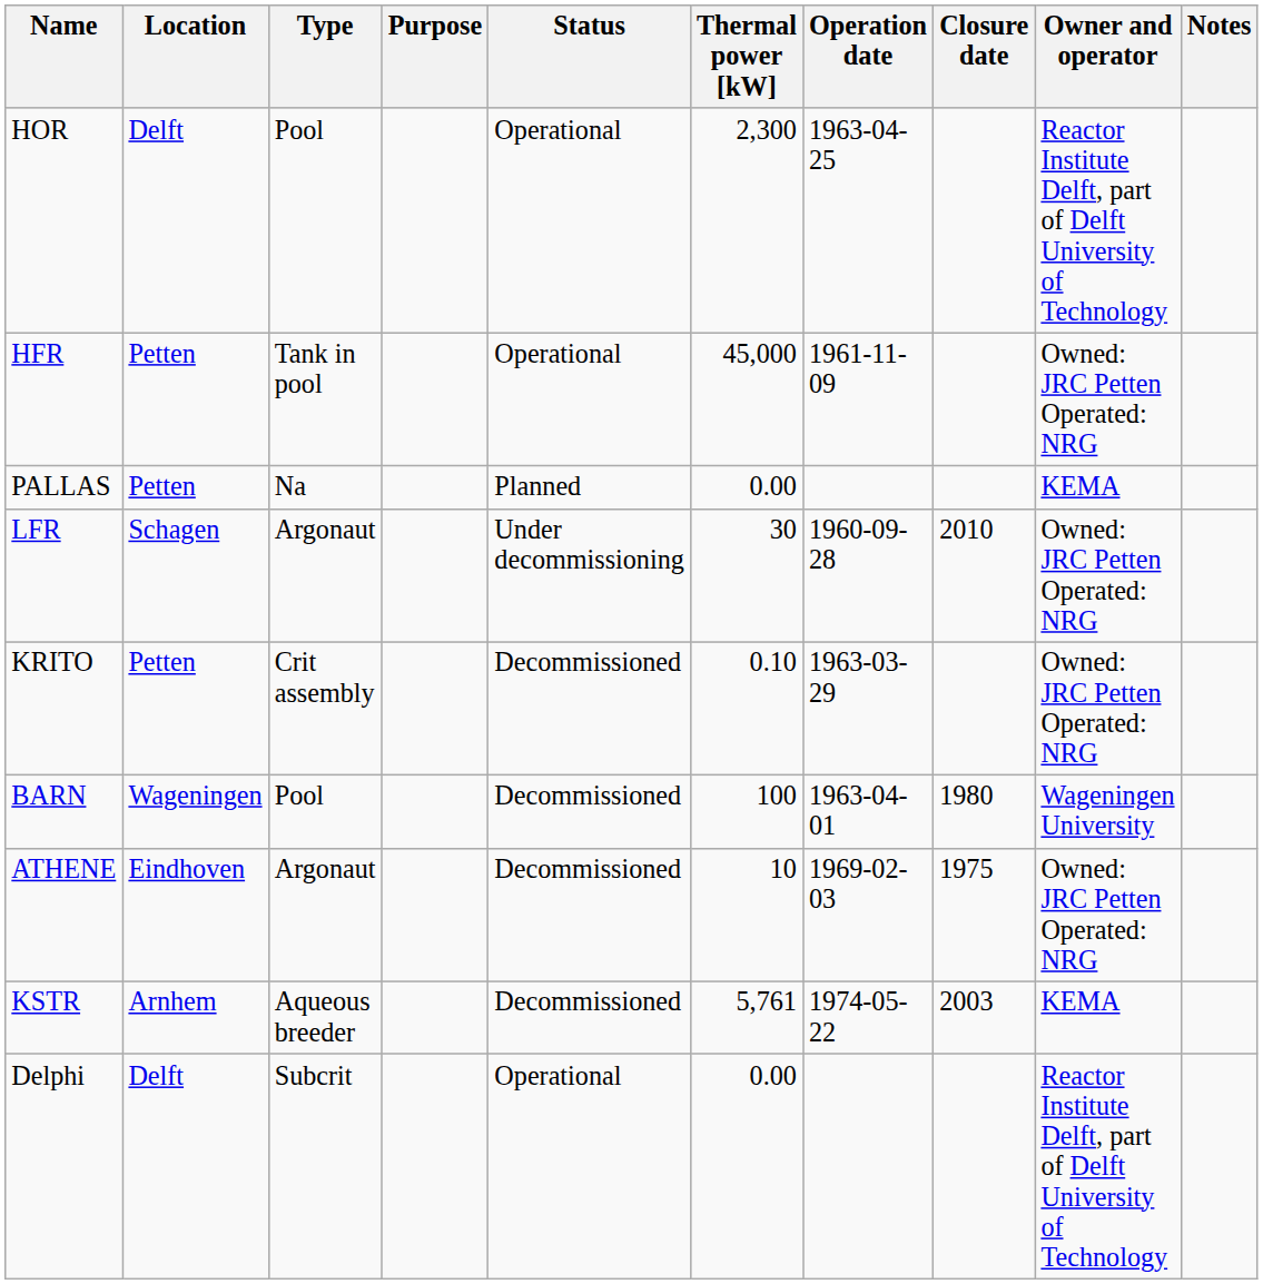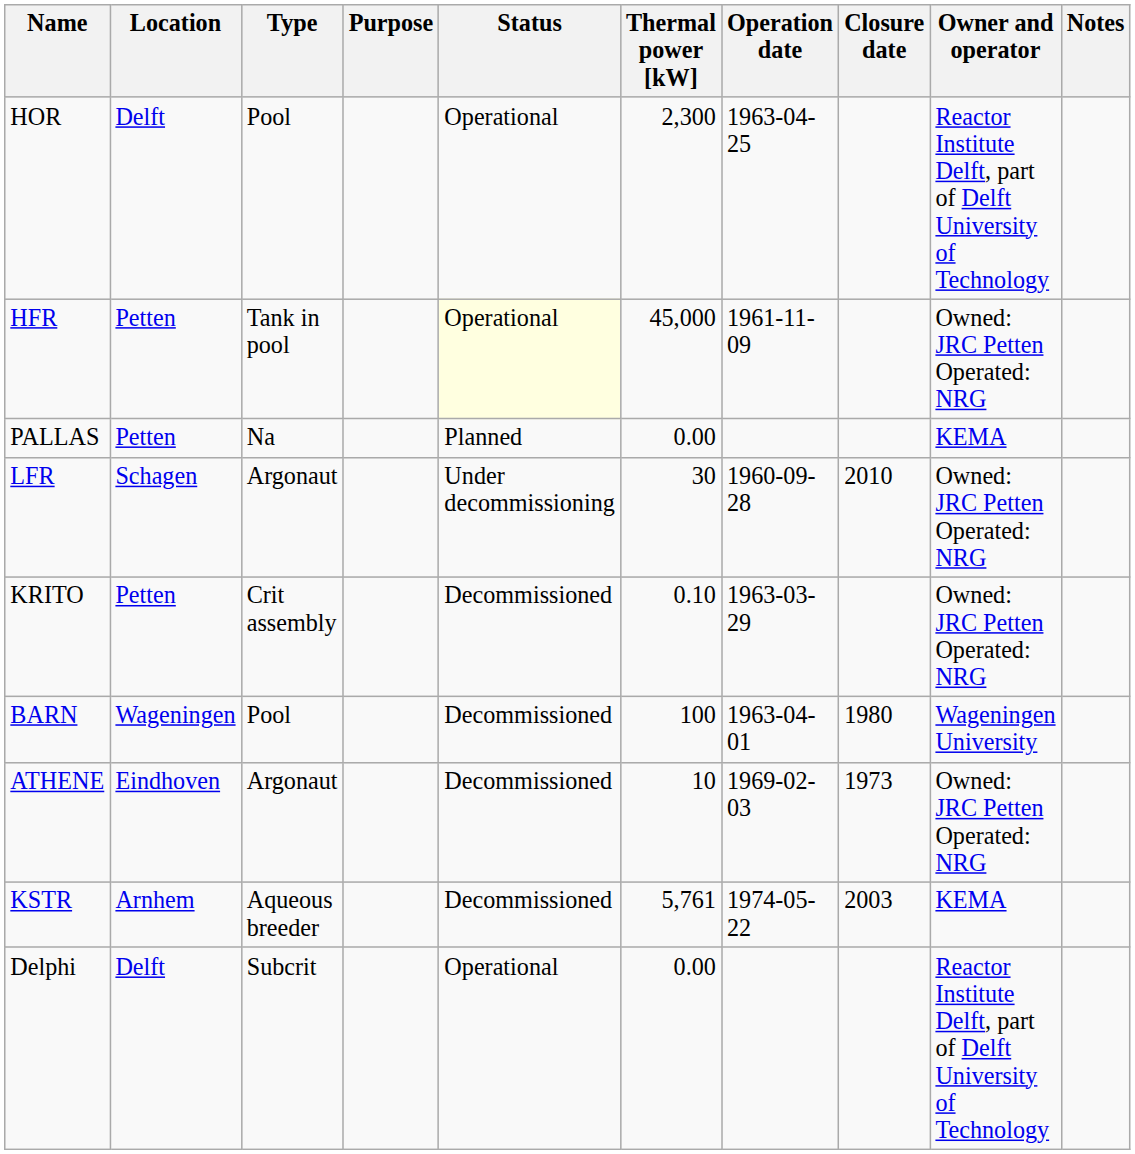HFR | Status: no background -> lightyellow background
ATHENE | Closure date: 1975 -> 1973
